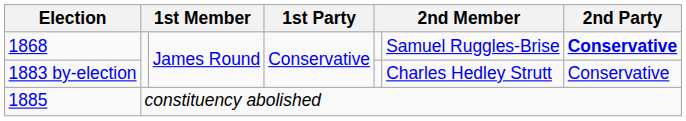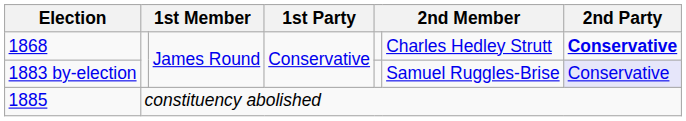1868 | column 6: Samuel Ruggles-Brise -> Charles Hedley Strutt
1883 by-election | column 6: Charles Hedley Strutt -> Samuel Ruggles-Brise
1883 by-election | 2nd Party: no background -> lavender background
